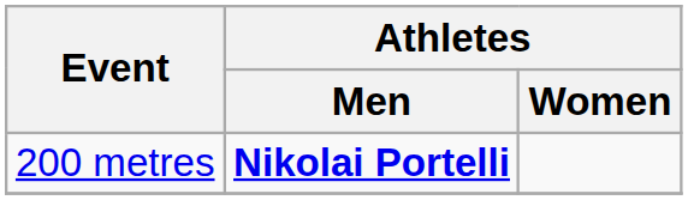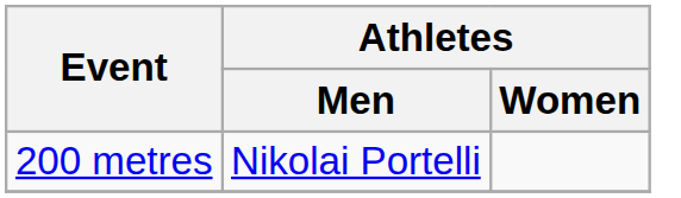200 metres | Athletes / Men: bold -> normal
